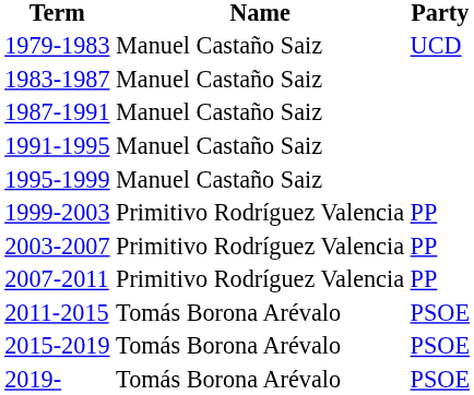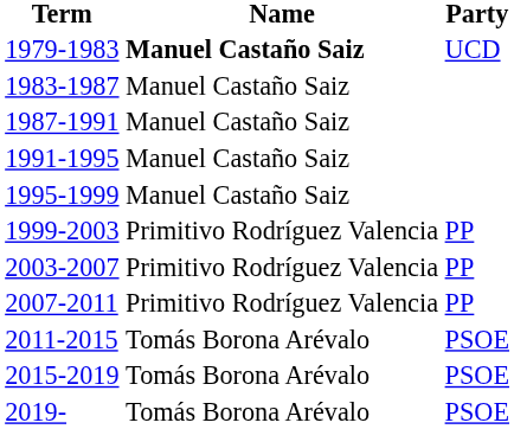1979-1983 | Name: normal -> bold
